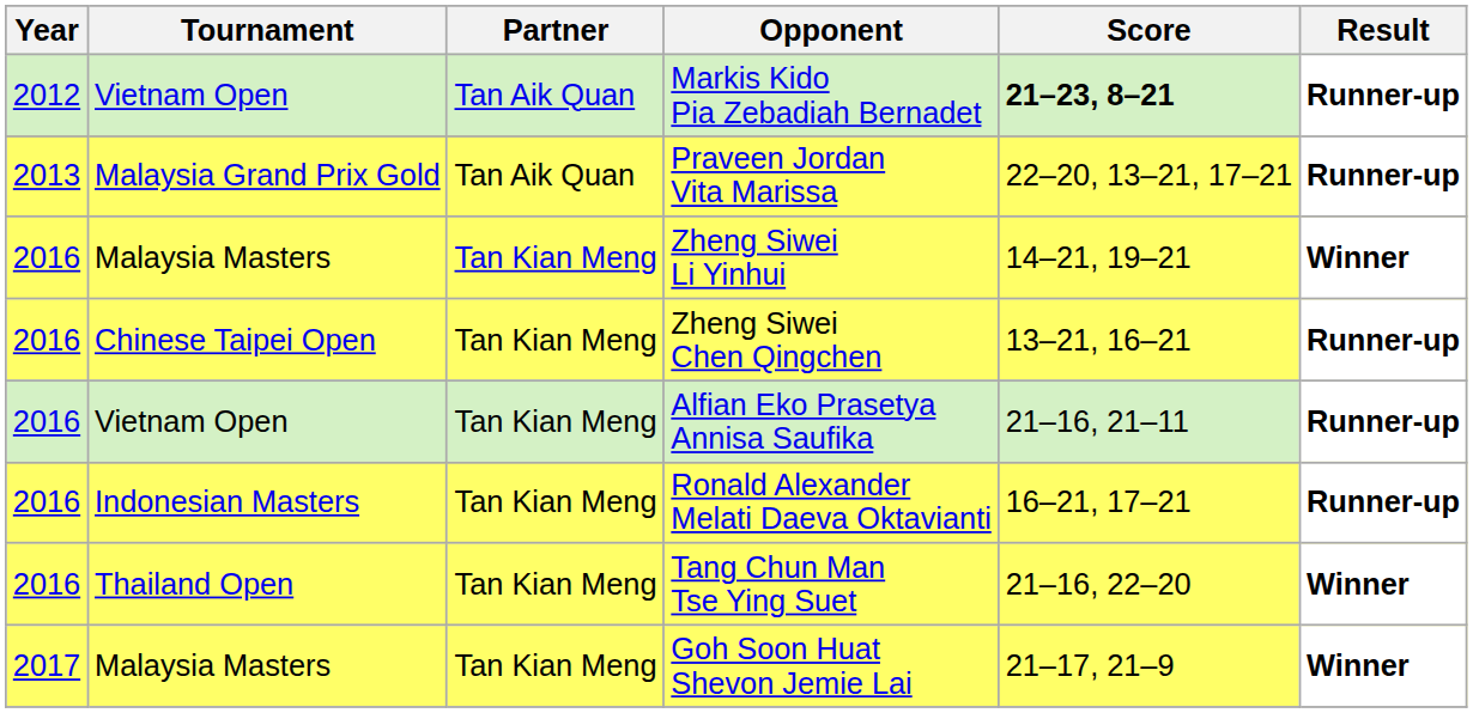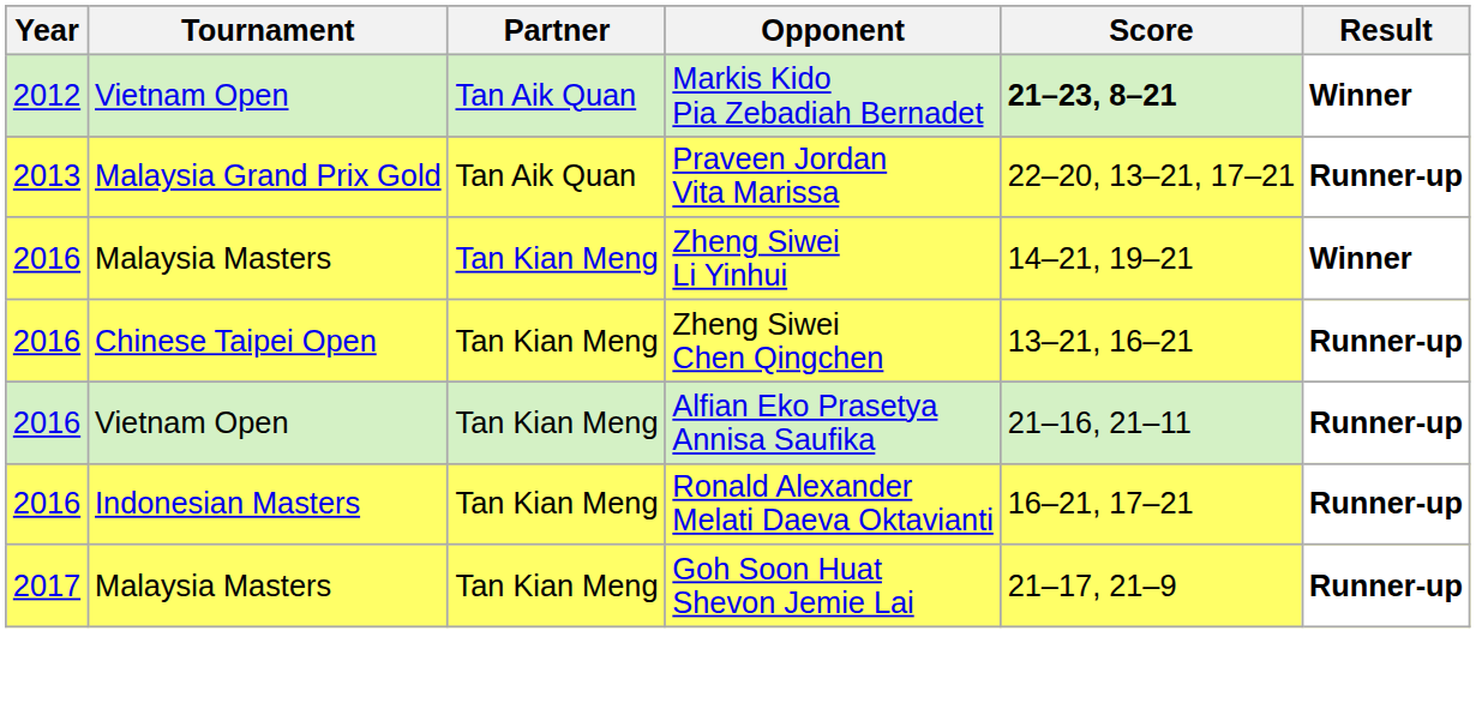Markis Kido Pia Zebadiah Bernadet | Result: Runner-up -> Winner
- row: 2016 | Thailand Open | Tan Kian Meng | Tang Chun Man Tse Ying Suet | 21–16, 22–20 | Winner
Goh Soon Huat Shevon Jemie Lai | Result: Winner -> Runner-up
